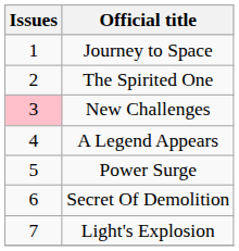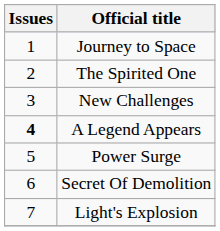New Challenges | Issues: pink background -> no background
A Legend Appears | Issues: normal -> bold
